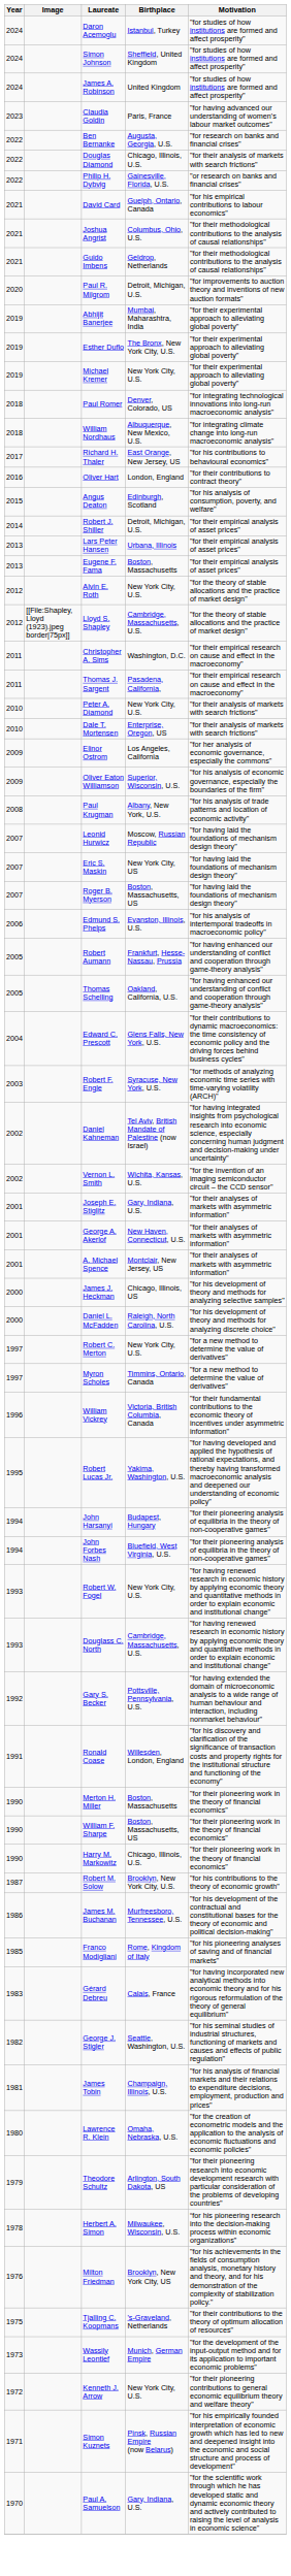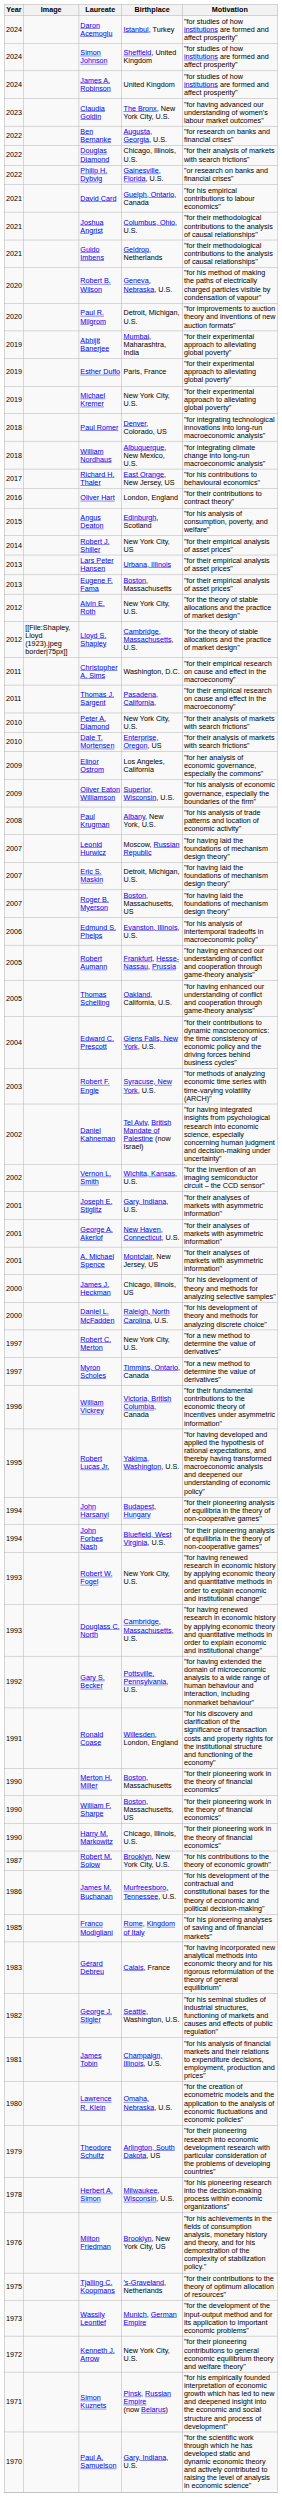Claudia Goldin | Birthplace: Paris, France -> The Bronx, New York City, U.S.
+ row: 2020 | Robert B. Wilson | Geneva, Nebraska, U.S. | "for his method of making the paths of electrically charged particles visible by condensation of vapour"
Esther Duflo | Birthplace: The Bronx, New York City, U.S. -> Paris, France
Robert J. Shiller | Birthplace: Detroit, Michigan, U.S. -> New York City, US
Eric S. Maskin | Birthplace: New York City, US -> Detroit, Michigan, U.S.
